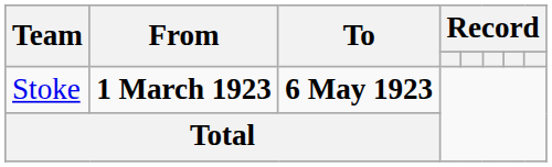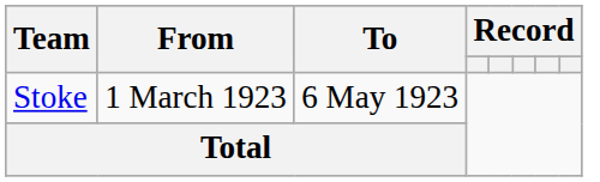Stoke | From: bold -> normal
Stoke | To: bold -> normal
